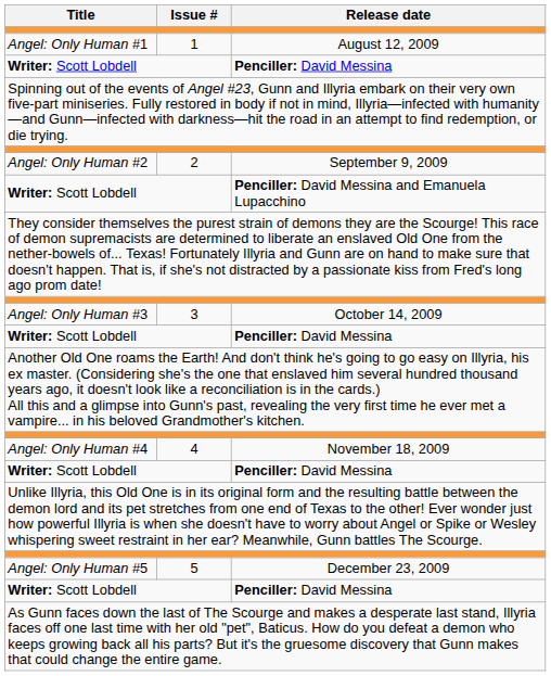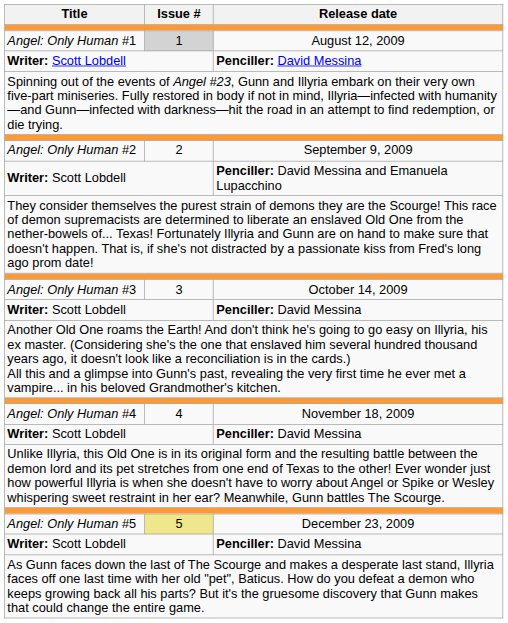August 12, 2009 | Issue #: no background -> lightgrey background
December 23, 2009 | Issue #: no background -> khaki background
